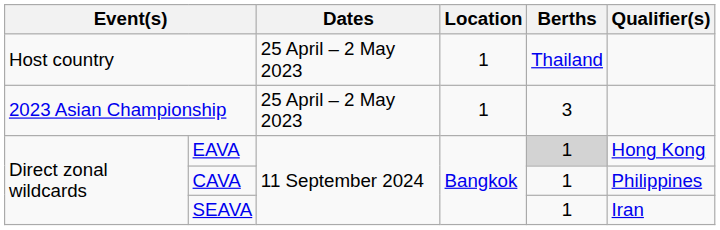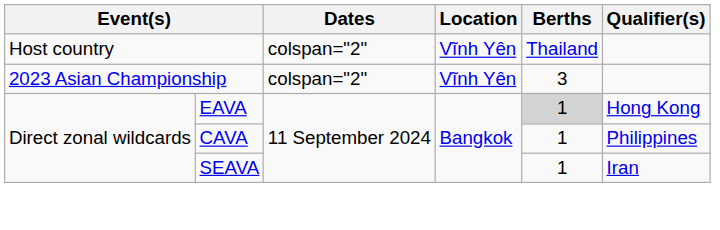Host country | Dates: 25 April – 2 May 2023 -> colspan="2"
Host country | Location: 1 -> Vĩnh Yên
2023 Asian Championship | Dates: 25 April – 2 May 2023 -> colspan="2"
2023 Asian Championship | Location: 1 -> Vĩnh Yên
